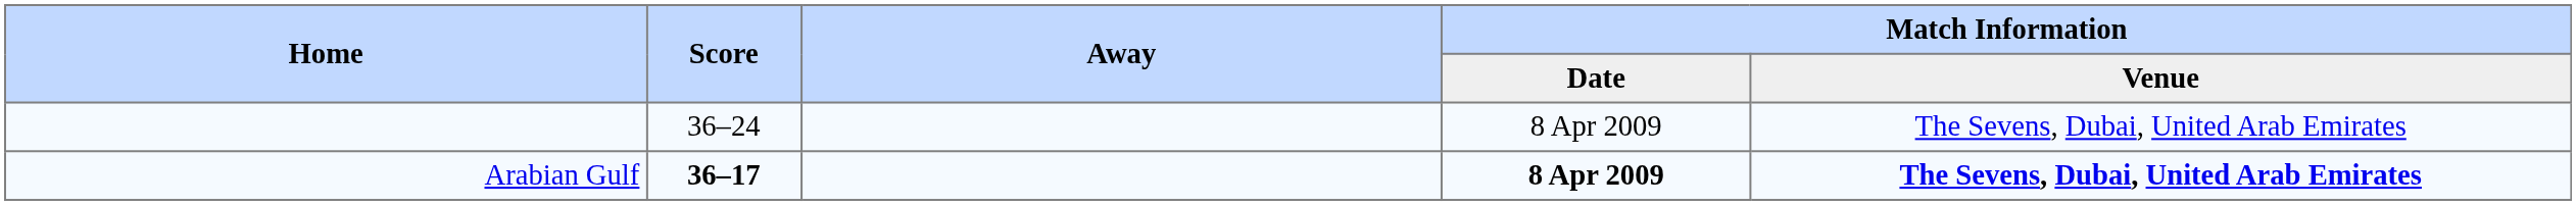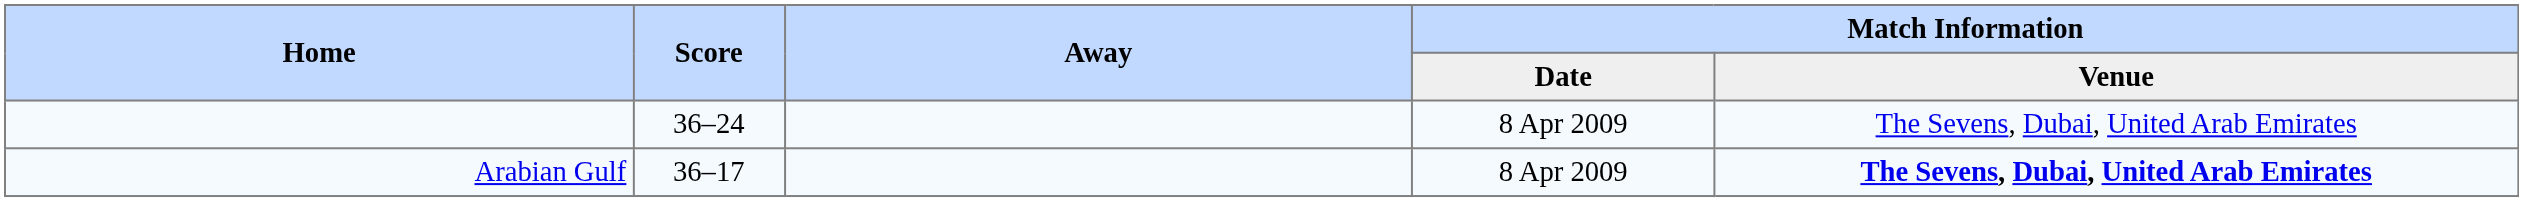Arabian Gulf | Score: bold -> normal
Arabian Gulf | Match Information / Date: bold -> normal
